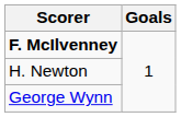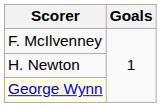F. McIlvenney | Scorer: bold -> normal
George Wynn | Scorer: no background -> lightyellow background
